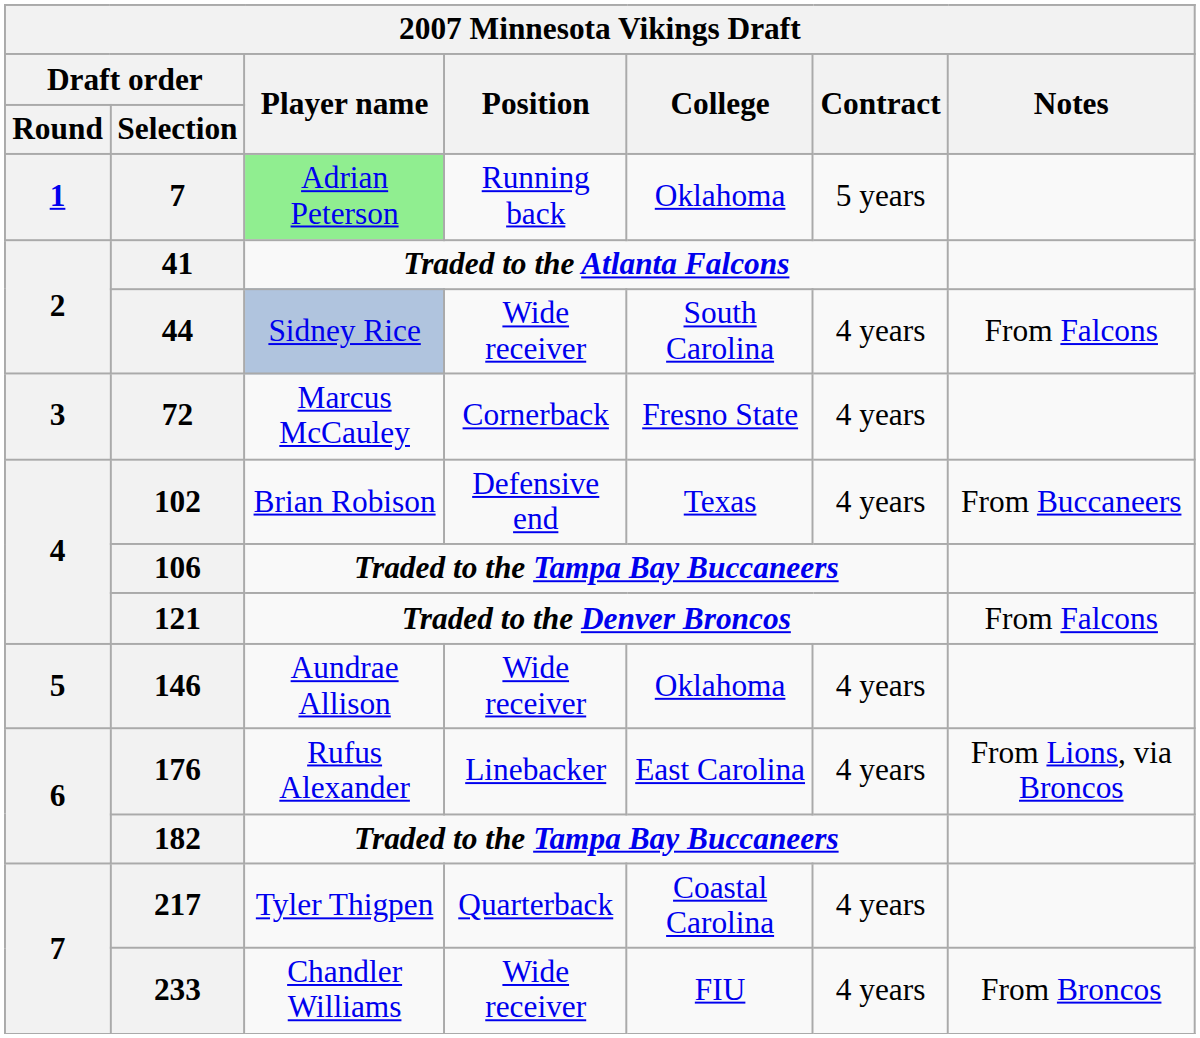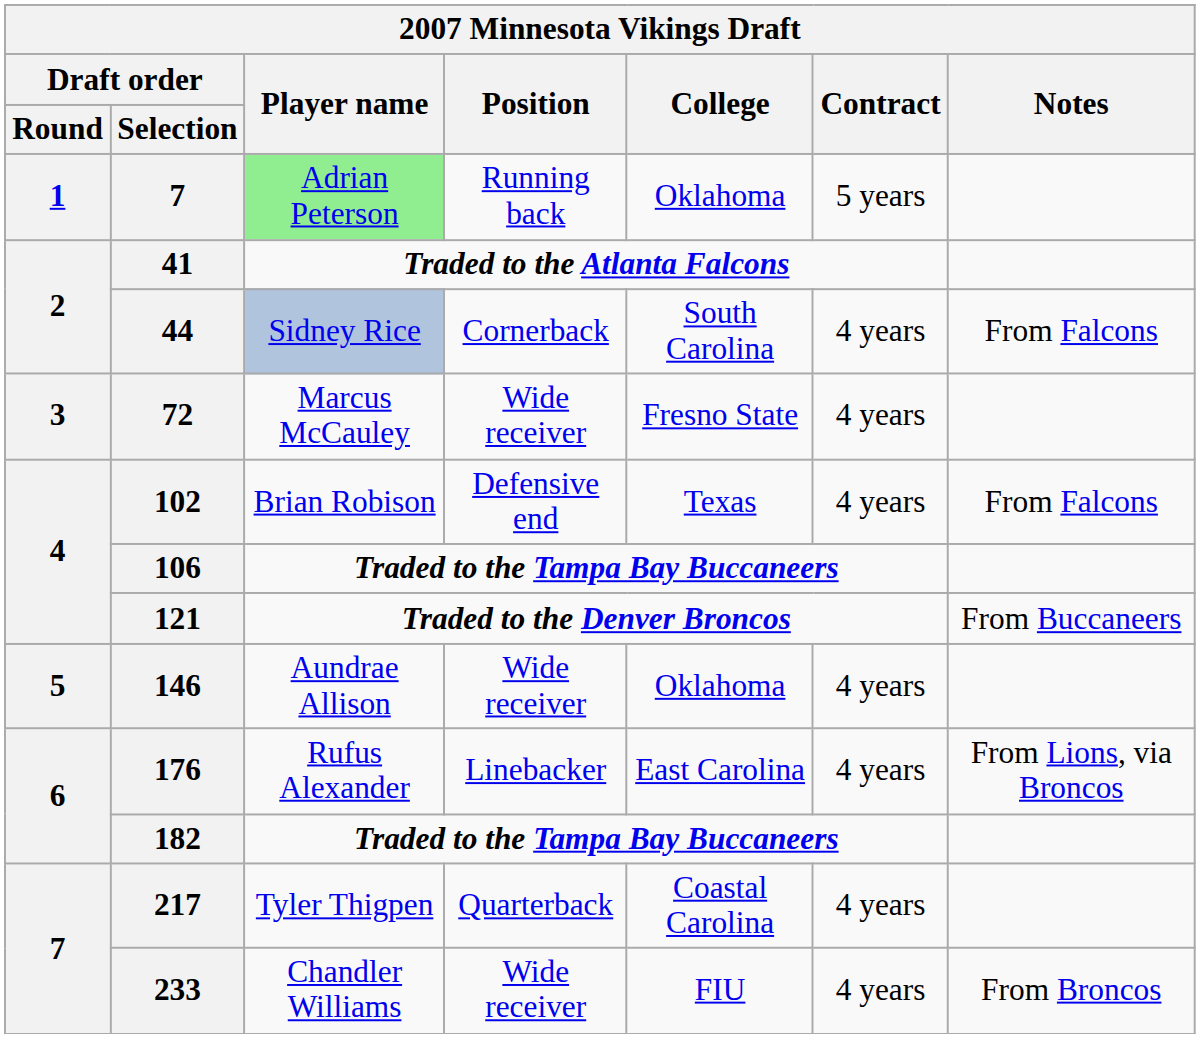Sidney Rice | Position: Wide receiver -> Cornerback
Marcus McCauley | Position: Cornerback -> Wide receiver
Brian Robison | Notes: From Buccaneers -> From Falcons
Traded to the Denver Broncos | Notes: From Falcons -> From Buccaneers
